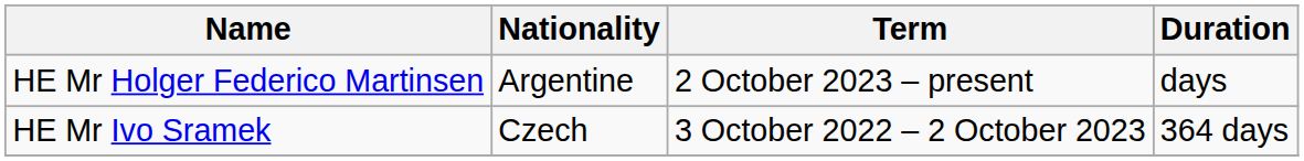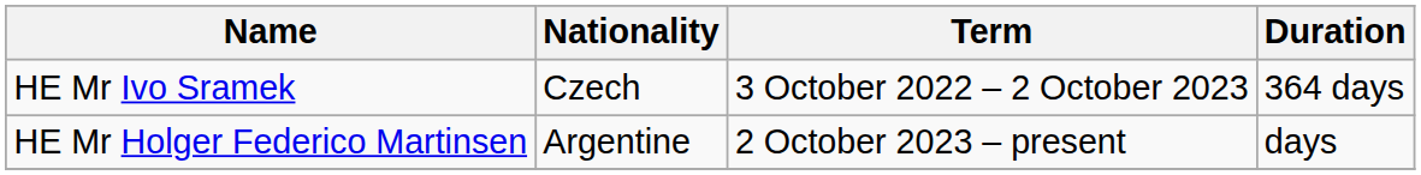rows swapped: HE Mr Ivo Sramek <-> HE Mr Holger Federico Martinsen
